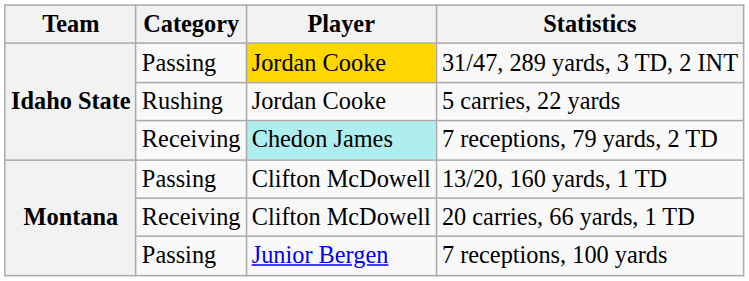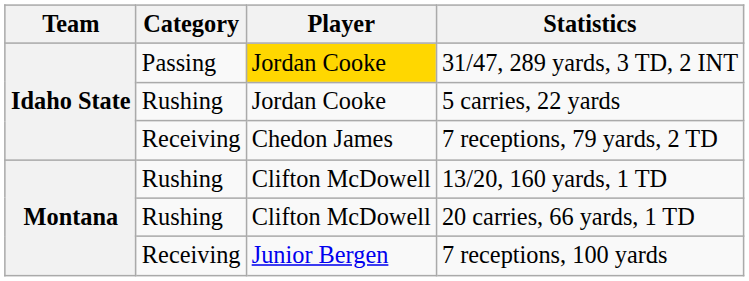7 receptions, 79 yards, 2 TD | Player: paleturquoise background -> no background
13/20, 160 yards, 1 TD | Category: Passing -> Rushing
20 carries, 66 yards, 1 TD | Category: Receiving -> Rushing
7 receptions, 100 yards | Category: Passing -> Receiving
